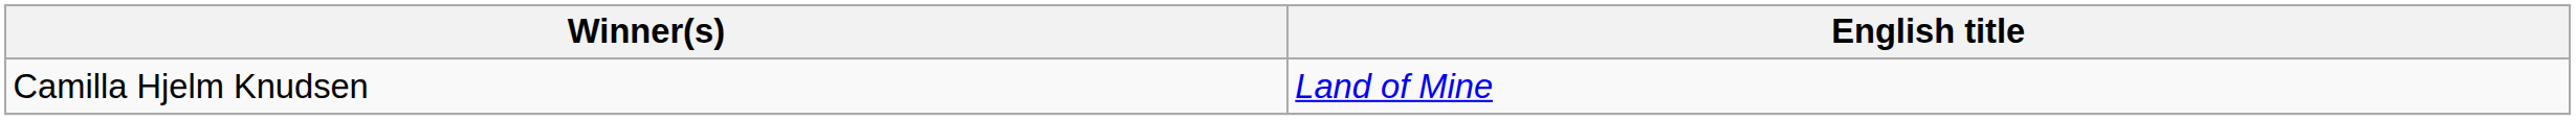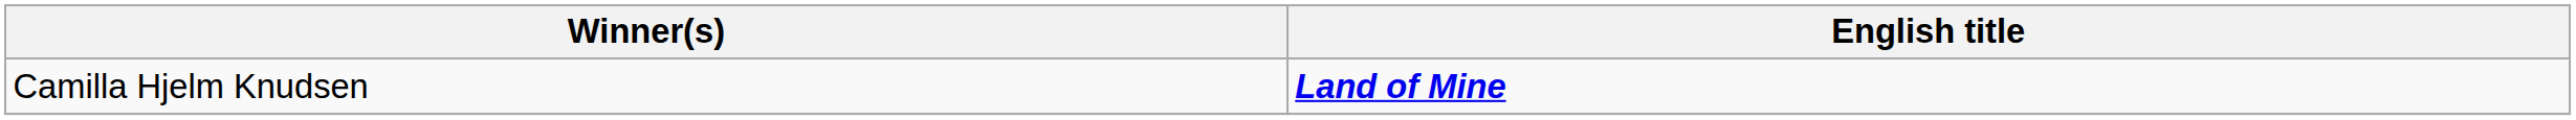Camilla Hjelm Knudsen | English title: normal -> bold
